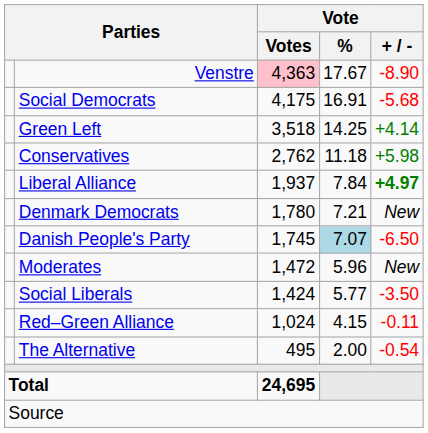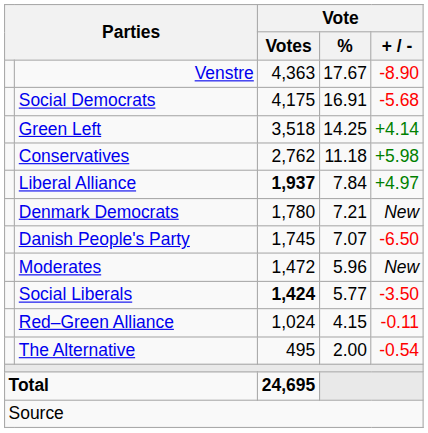Venstre | Vote / Votes: pink background -> no background
Liberal Alliance | Vote / Votes: normal -> bold
Liberal Alliance | Vote / + / -: bold -> normal
Danish People's Party | Vote / %: lightblue background -> no background
Social Liberals | Vote / Votes: normal -> bold
